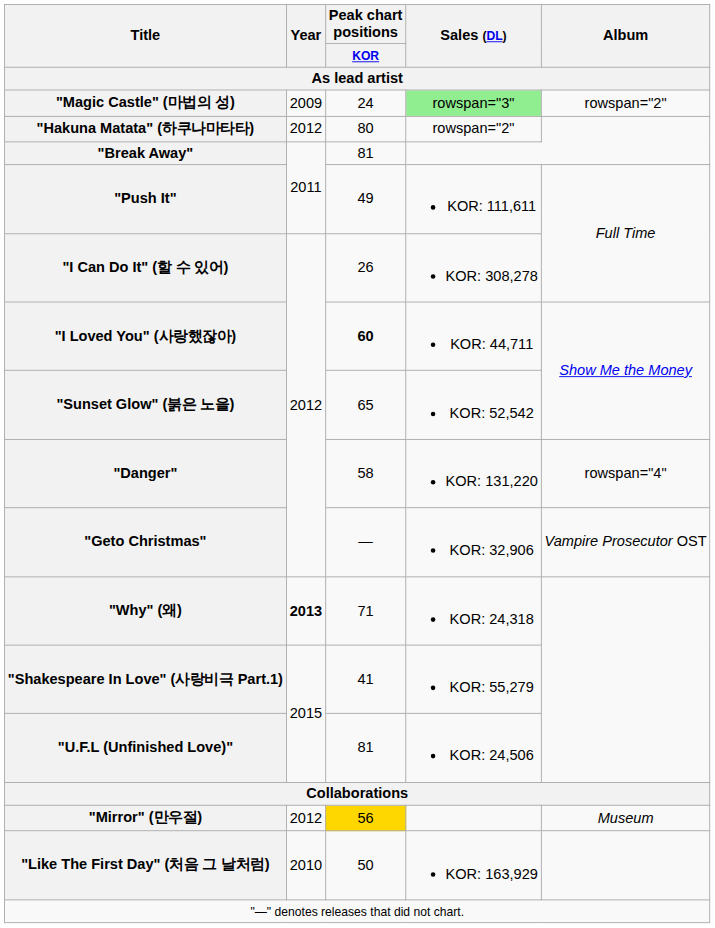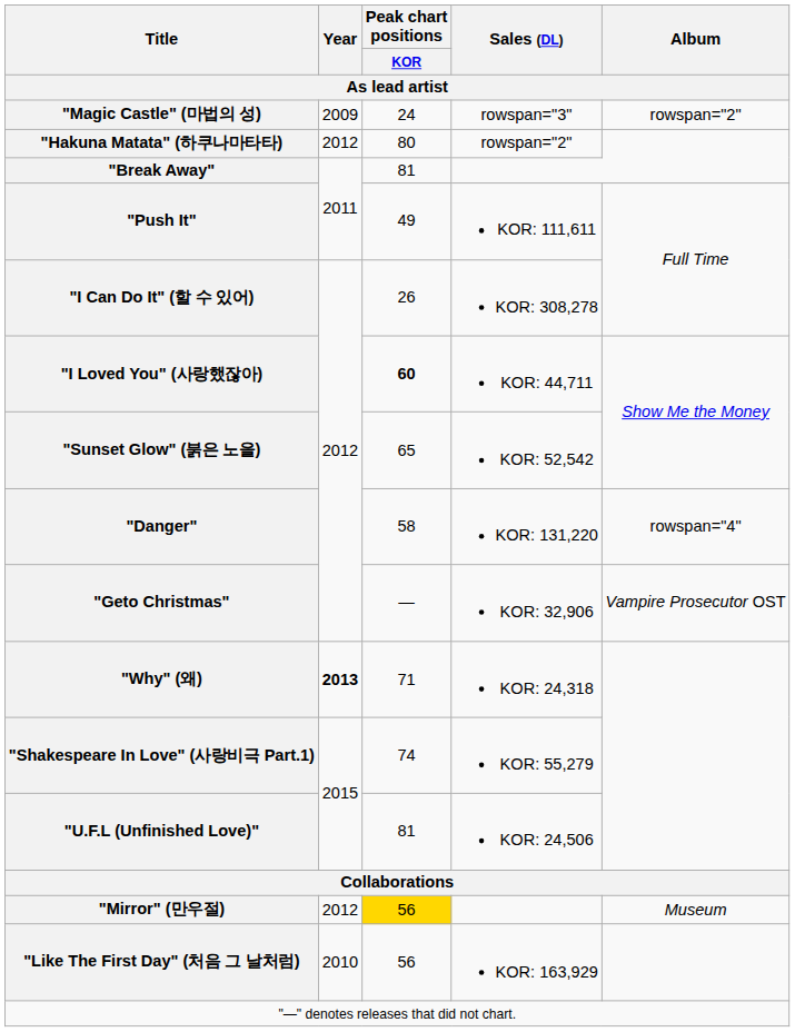"Magic Castle" (마법의 성) | Sales (DL): lightgreen background -> no background
"Shakespeare In Love" (사랑비극 Part.1) | Peak chart positions / KOR: 41 -> 74
"Like The First Day" (처음 그 날처럼) | Peak chart positions / KOR: 50 -> 56
